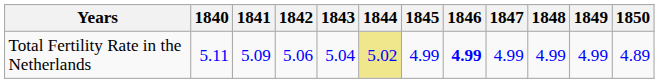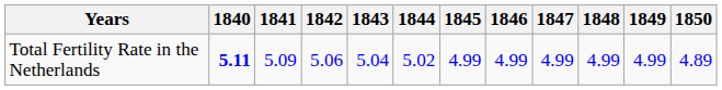row 2 | 1840: normal -> bold
row 2 | 1844: khaki background -> no background
row 2 | 1846: bold -> normal
